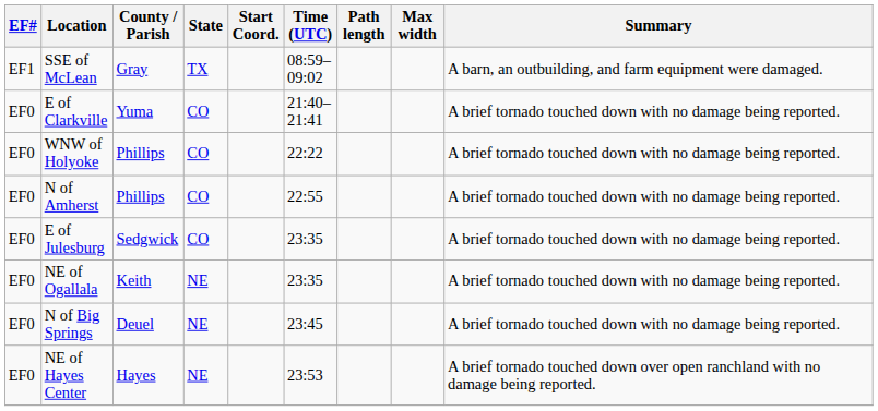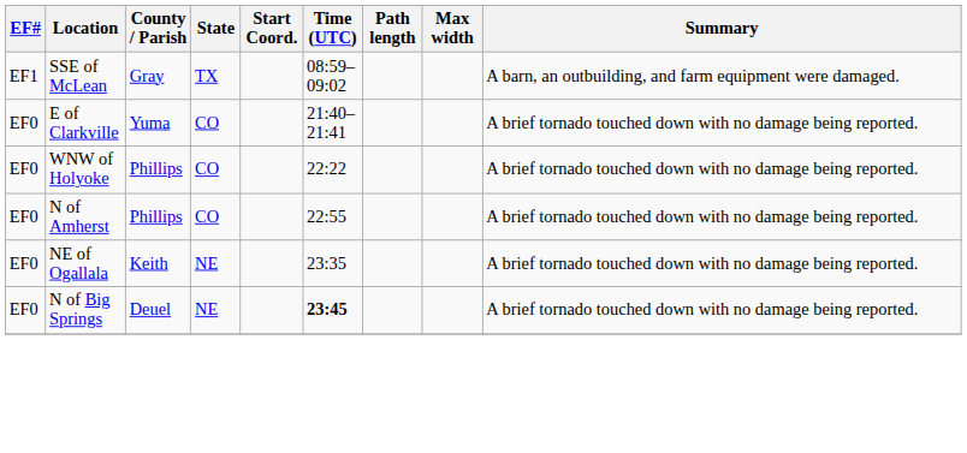- row: EF0 | E of Julesburg | Sedgwick | CO | 23:35 | A brief tornado touched down with no damage being reported.
N of Big Springs | Time (UTC): normal -> bold
- row: EF0 | NE of Hayes Center | Hayes | NE | 23:53 | A brief tornado touched down over open ranchland with no damage being reported.
